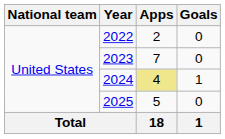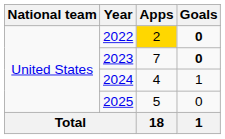2022 | Apps: no background -> gold background
2022 | Goals: normal -> bold
2023 | Goals: normal -> bold
2024 | Apps: khaki background -> no background
